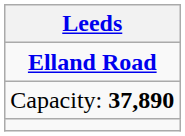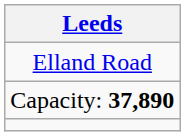row 2 | column 1: bold -> normal
